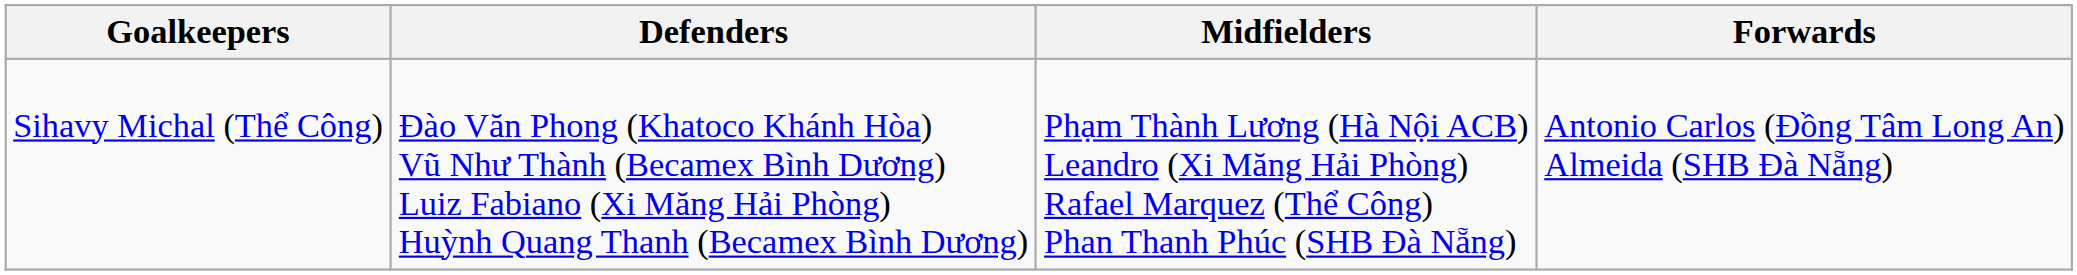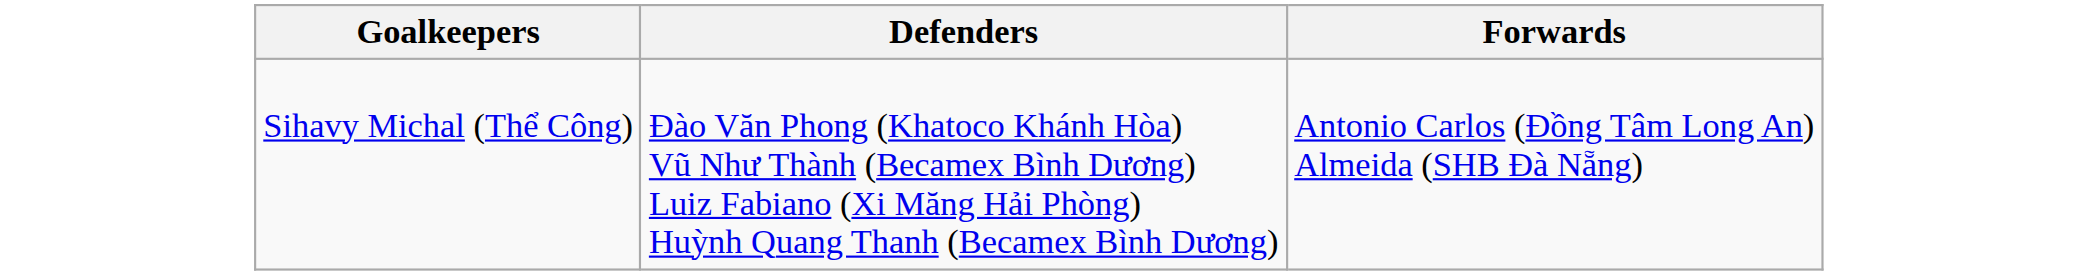- column: Midfielders | Phạm Thành Lương (Hà Nội ACB) Leandro (Xi Măng Hải Phòng) Rafael Marquez (Thể Công) Phan Thanh Phúc (SHB Đà Nẵng)
